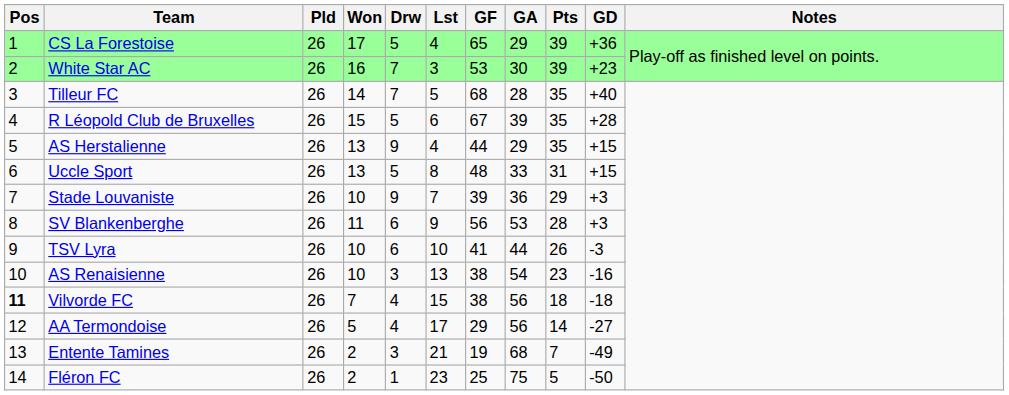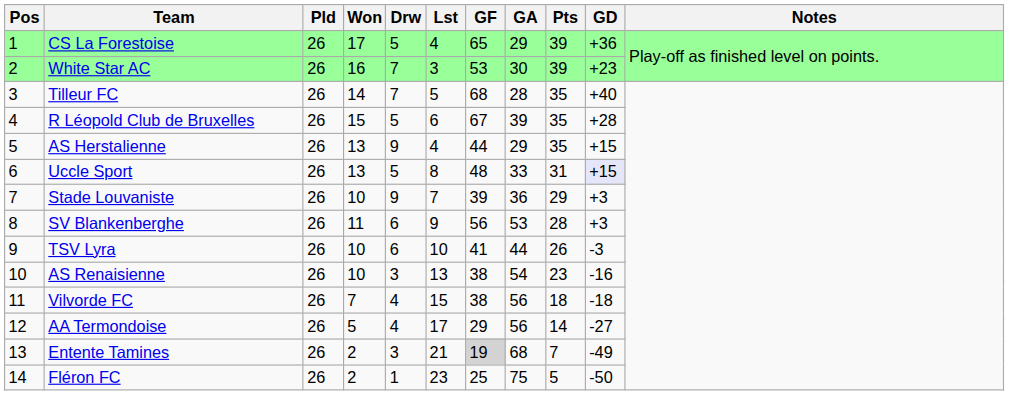Uccle Sport | GD: no background -> lavender background
Vilvorde FC | Pos: bold -> normal
Entente Tamines | GF: no background -> lightgrey background
